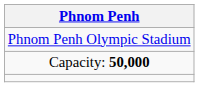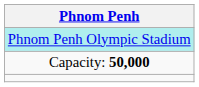Phnom Penh Olympic Stadium | column 1: no background -> paleturquoise background
